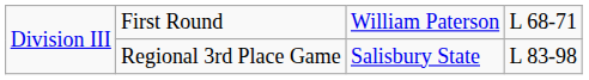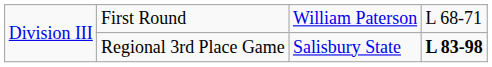Division III / Regional 3rd Place Game | column 4: normal -> bold
